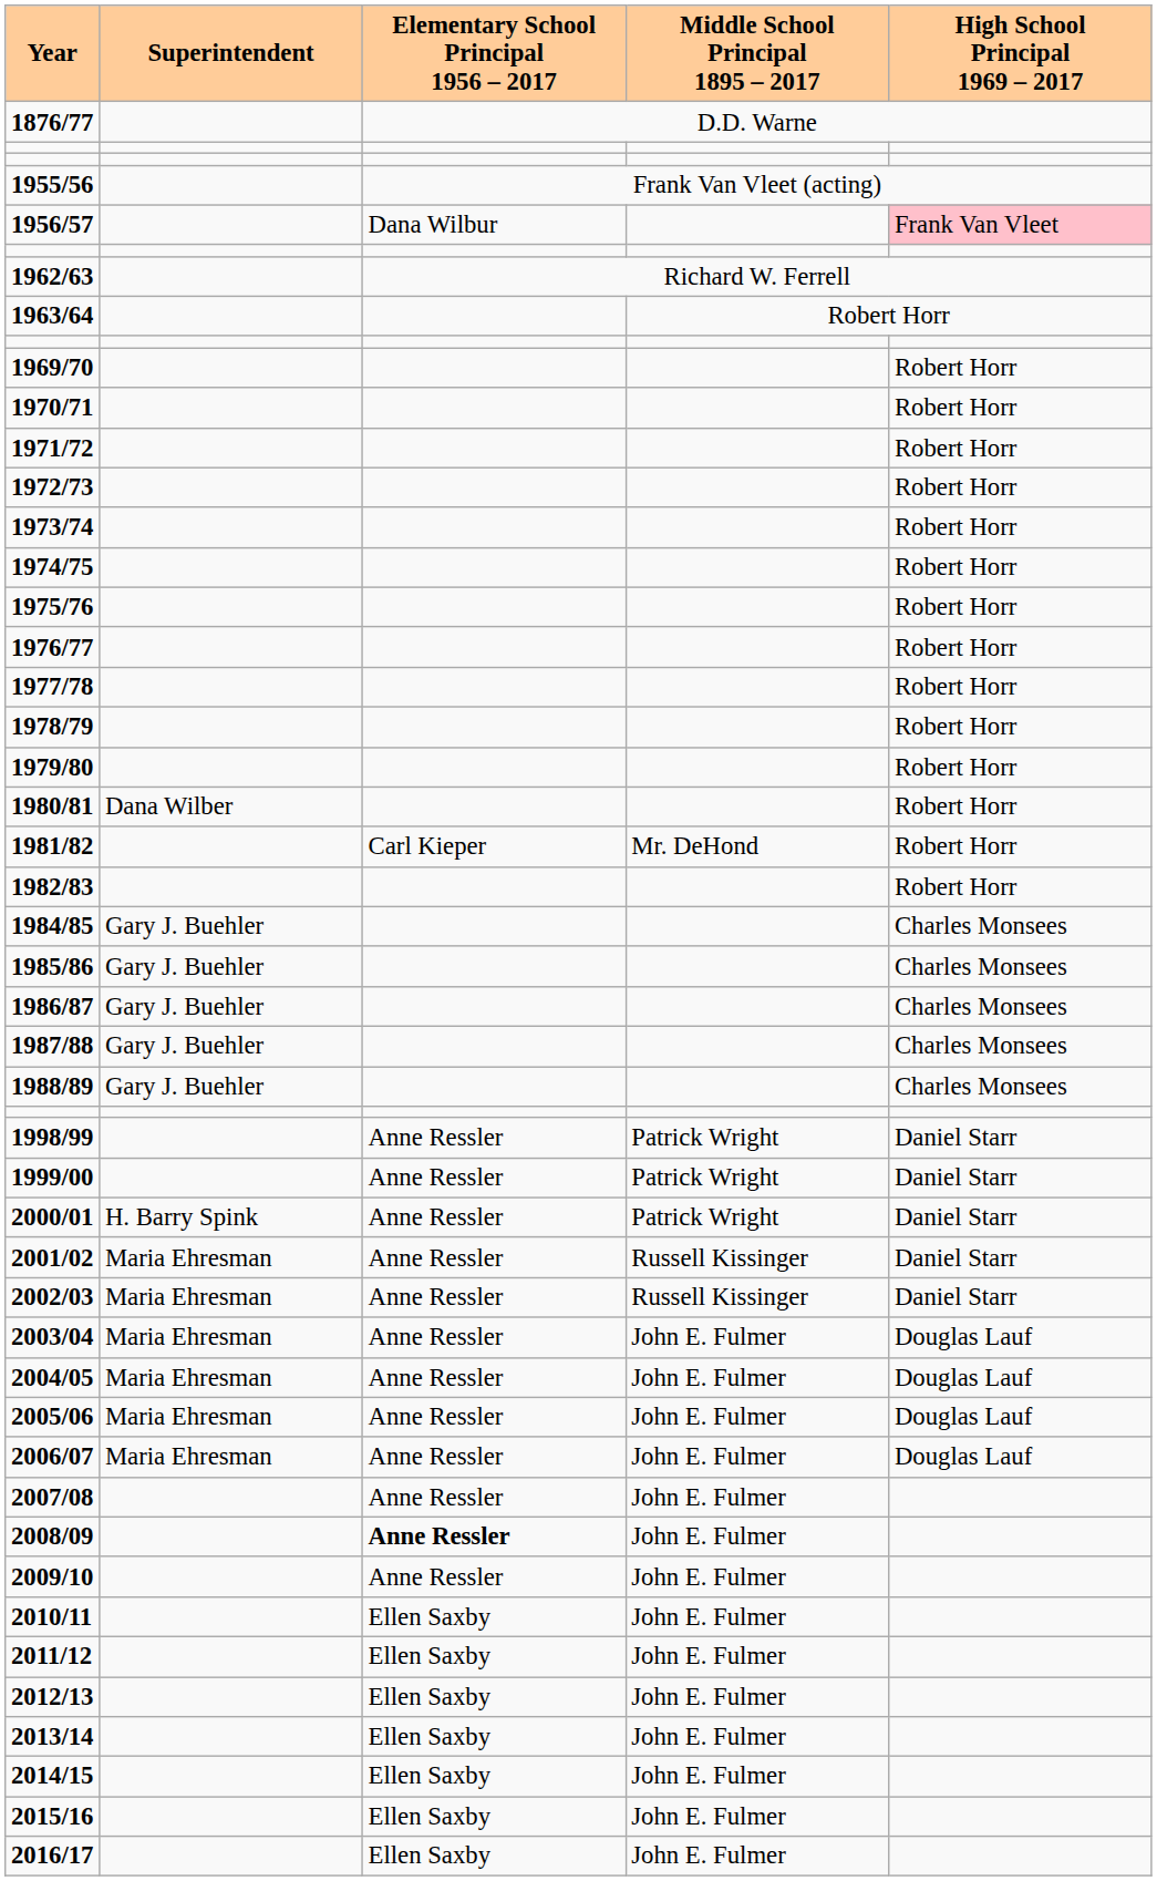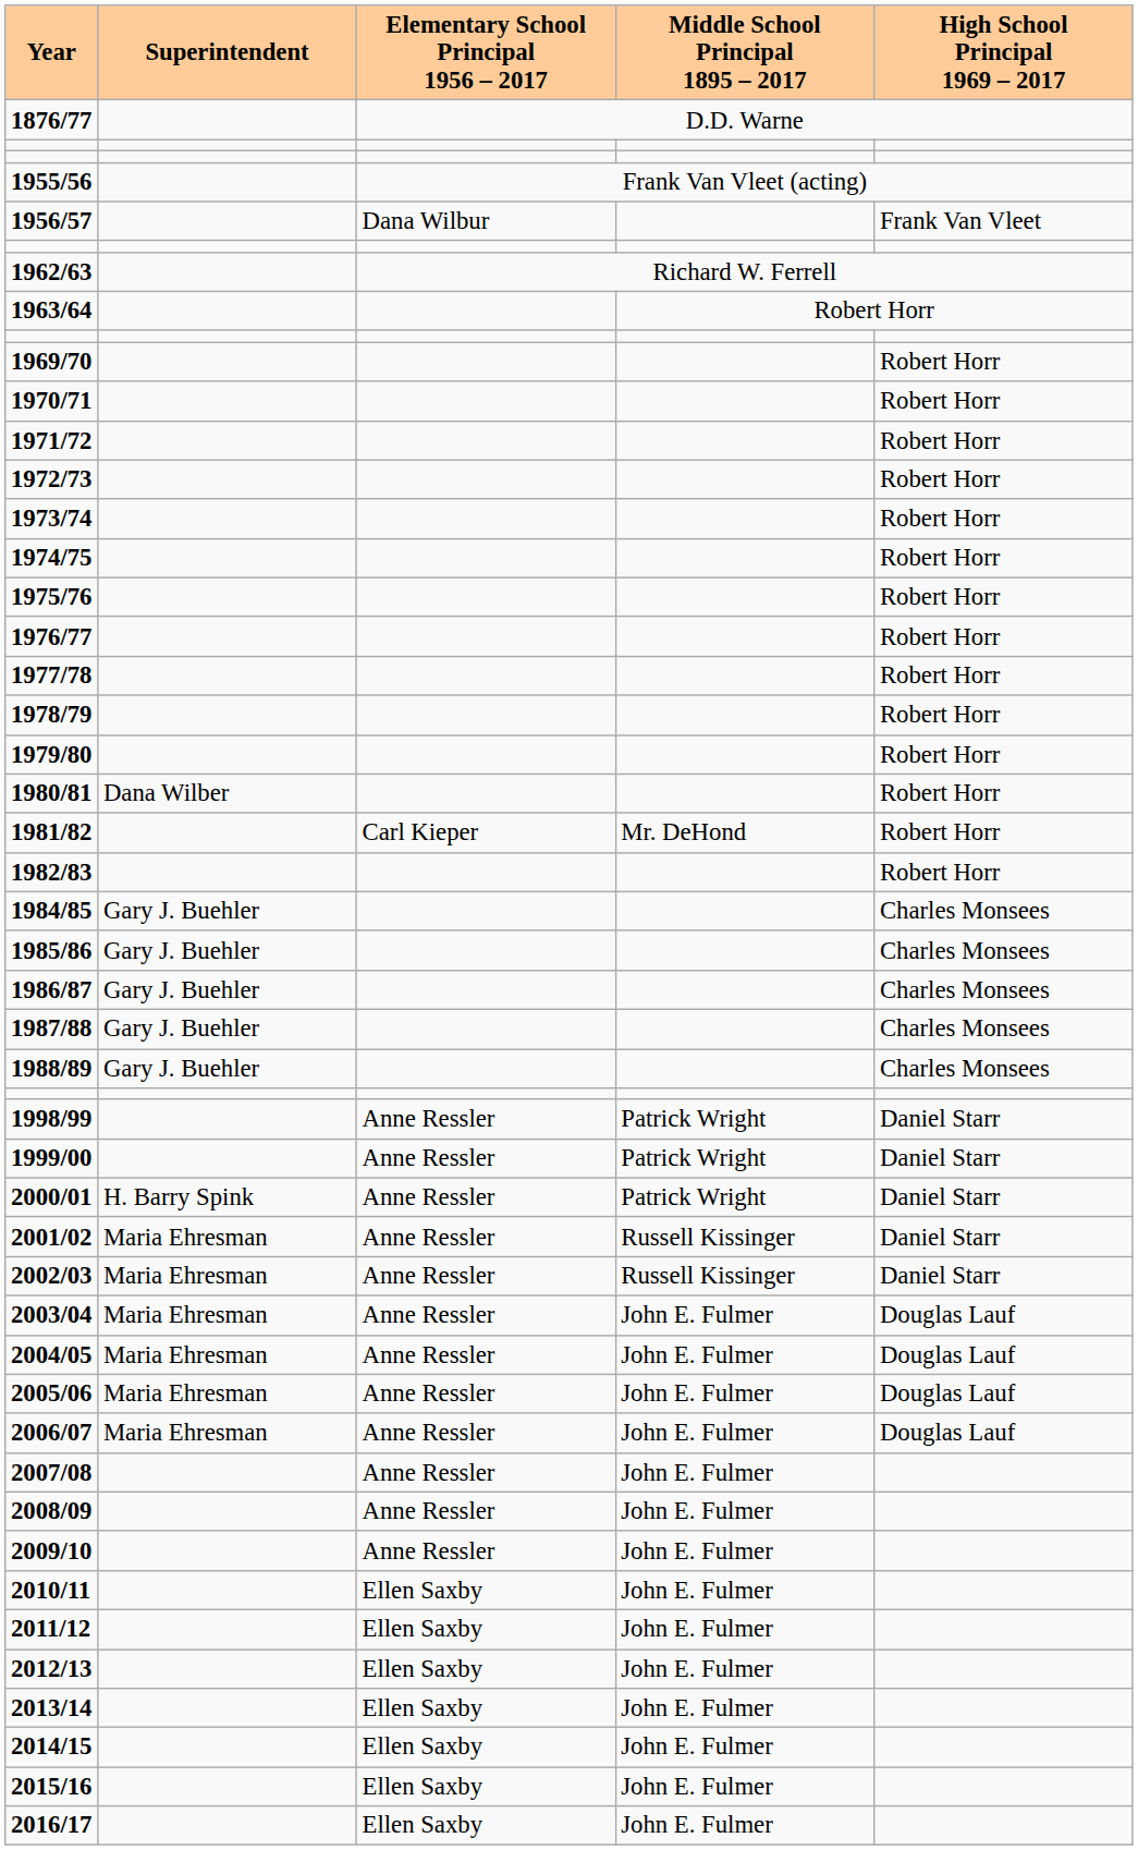1956/57 | High School Principal 1969 – 2017: pink background -> no background
2008/09 | Elementary School Principal 1956 – 2017: bold -> normal
